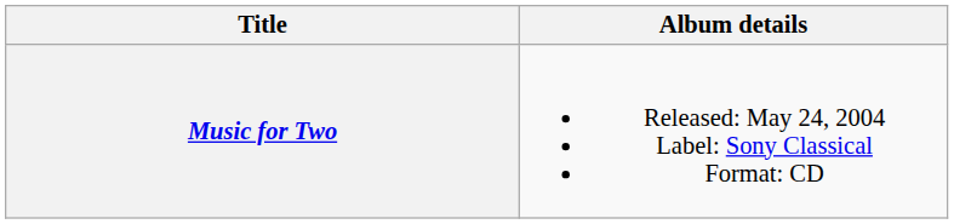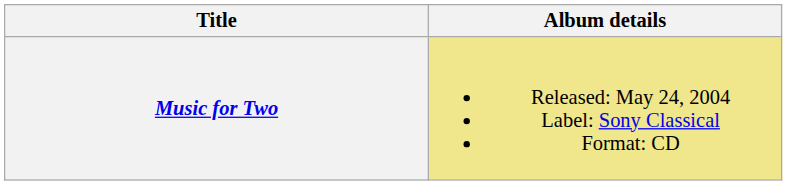Music for Two | Album details: no background -> khaki background
